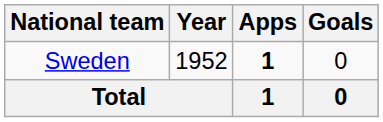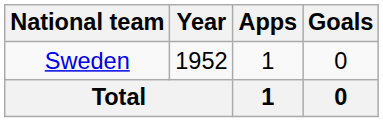Sweden | Apps: bold -> normal
